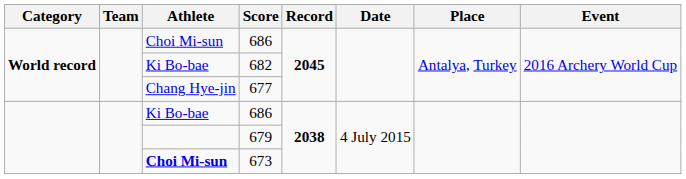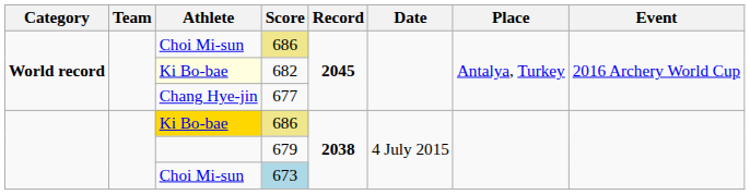Choi Mi-sun / 686 | Score: no background -> khaki background
682 | Athlete: no background -> lightyellow background
Ki Bo-bae / 686 | Athlete: no background -> gold background
Ki Bo-bae / 686 | Score: no background -> khaki background
673 | Athlete: bold -> normal
673 | Score: no background -> lightblue background
